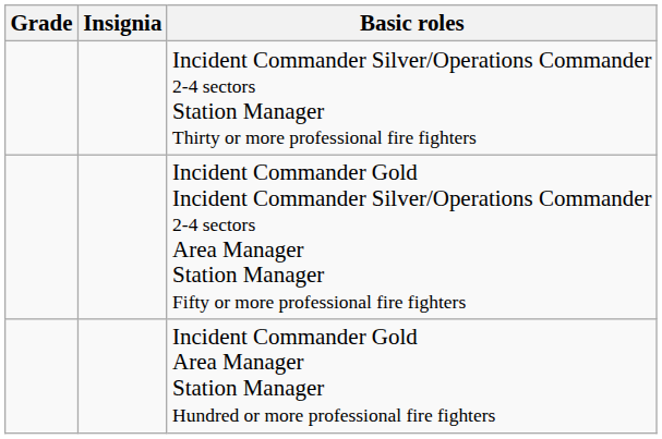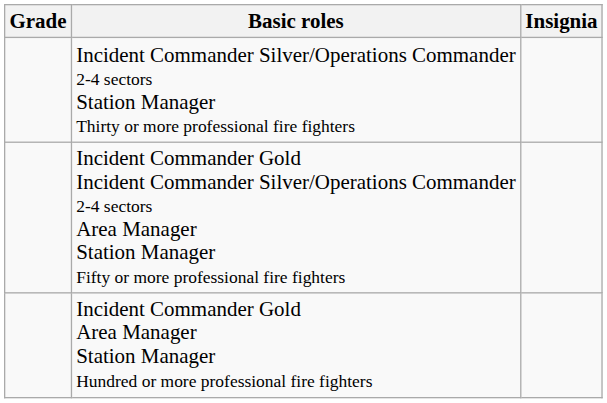columns swapped: Insignia <-> Basic roles
